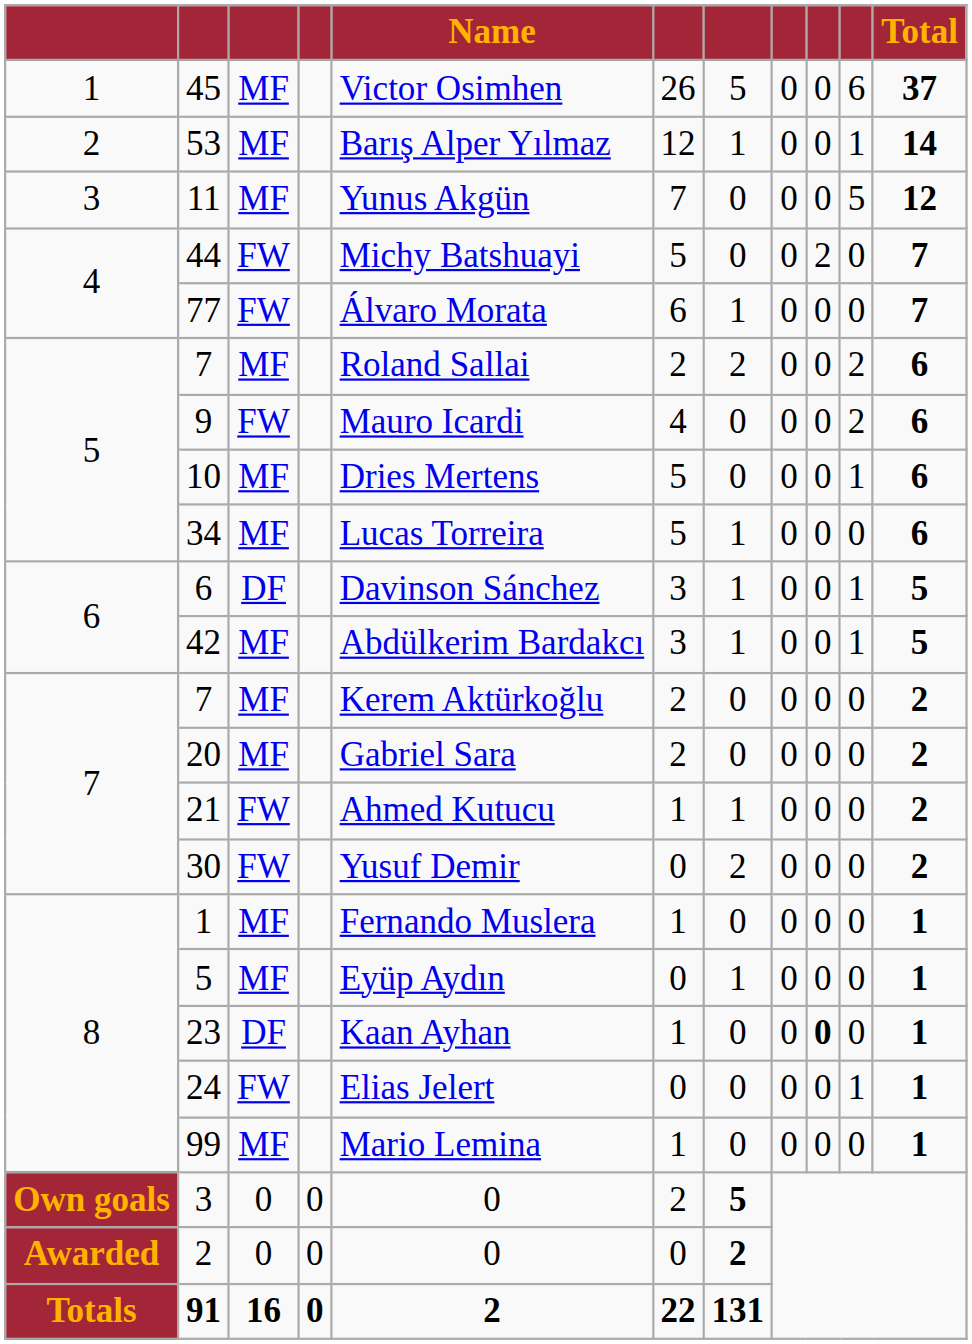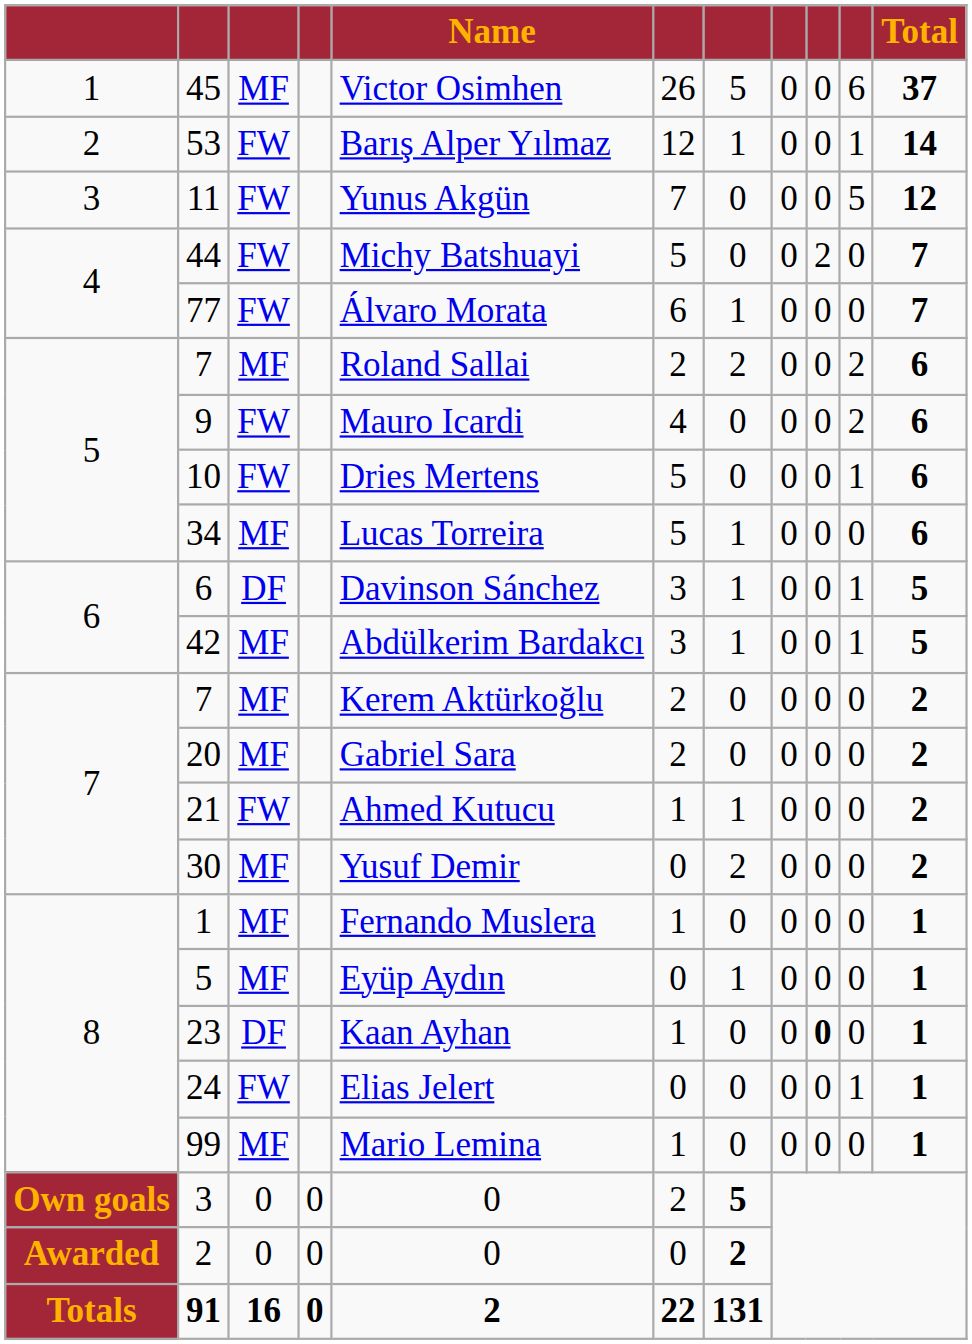53 | column 3: MF -> FW
11 | column 3: MF -> FW
10 | column 3: MF -> FW
30 | column 3: FW -> MF
